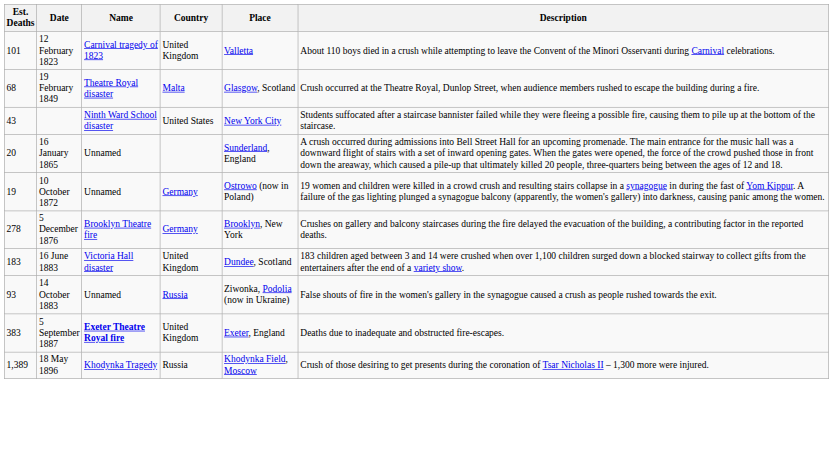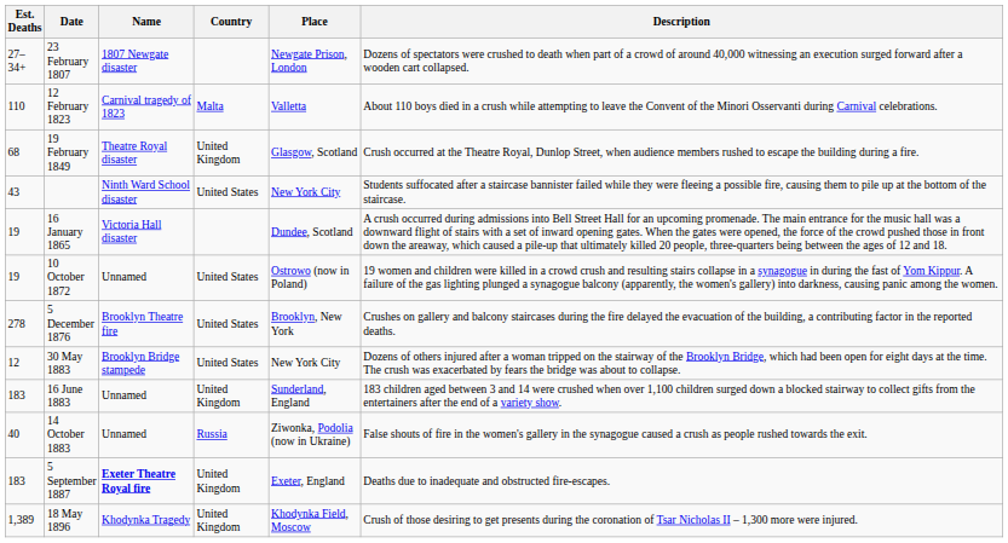+ row: 27–34+ | 23 February 1807 | 1807 Newgate disaster | Newgate Prison, London | Dozens of spectators were crushed to death when part of a crowd of around 40,000 witnessing an execution surged forward after a wooden cart collapsed.
12 February 1823 | Est. Deaths: 101 -> 110
12 February 1823 | Country: United Kingdom -> Malta
19 February 1849 | Country: Malta -> United Kingdom
16 January 1865 | Est. Deaths: 20 -> 19
16 January 1865 | Name: Unnamed -> Victoria Hall disaster
16 January 1865 | Place: Sunderland, England -> Dundee, Scotland
10 October 1872 | Country: Germany -> United States
5 December 1876 | Country: Germany -> United States
+ row: 12 | 30 May 1883 | Brooklyn Bridge stampede | United States | New York City | Dozens of others injured after a woman tripped on the stairway of the Brooklyn Bridge, which had been open for eight days at the time. The crush was exacerbated by fears the bridge was about to collapse.
16 June 1883 | Name: Victoria Hall disaster -> Unnamed
16 June 1883 | Place: Dundee, Scotland -> Sunderland, England
14 October 1883 | Est. Deaths: 93 -> 40
5 September 1887 | Est. Deaths: 383 -> 183
18 May 1896 | Country: Russia -> United Kingdom
